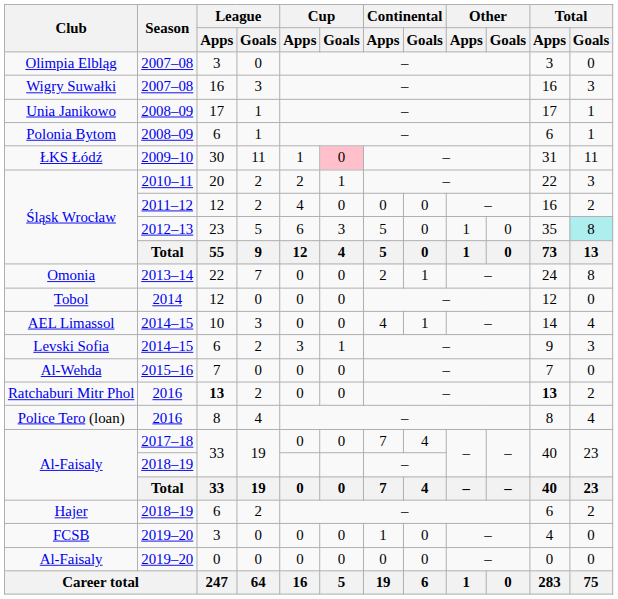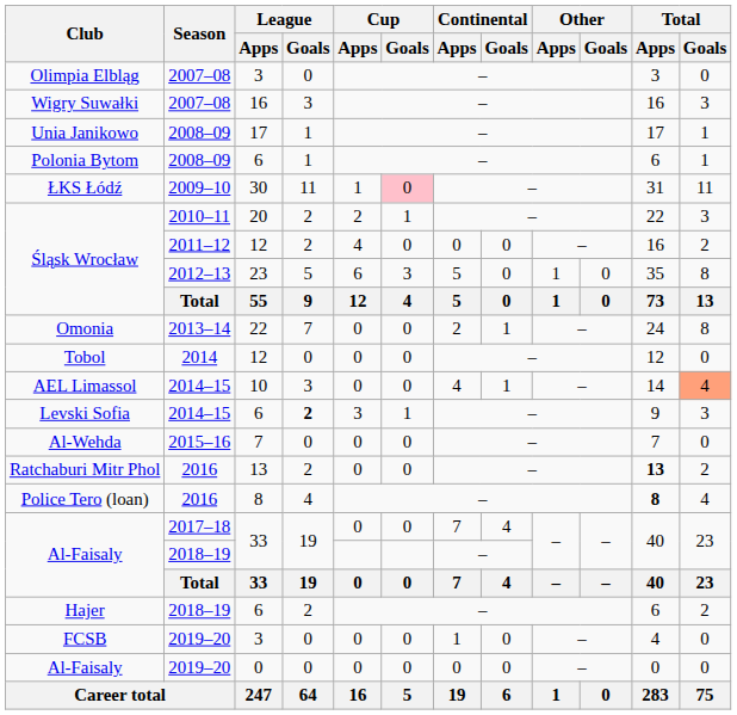Śląsk Wrocław / 2012–13 | Total / Goals: paleturquoise background -> no background
AEL Limassol | Total / Goals: no background -> lightsalmon background
Levski Sofia | League / Goals: normal -> bold
Ratchaburi Mitr Phol | League / Apps: bold -> normal
Police Tero (loan) | Total / Apps: normal -> bold
